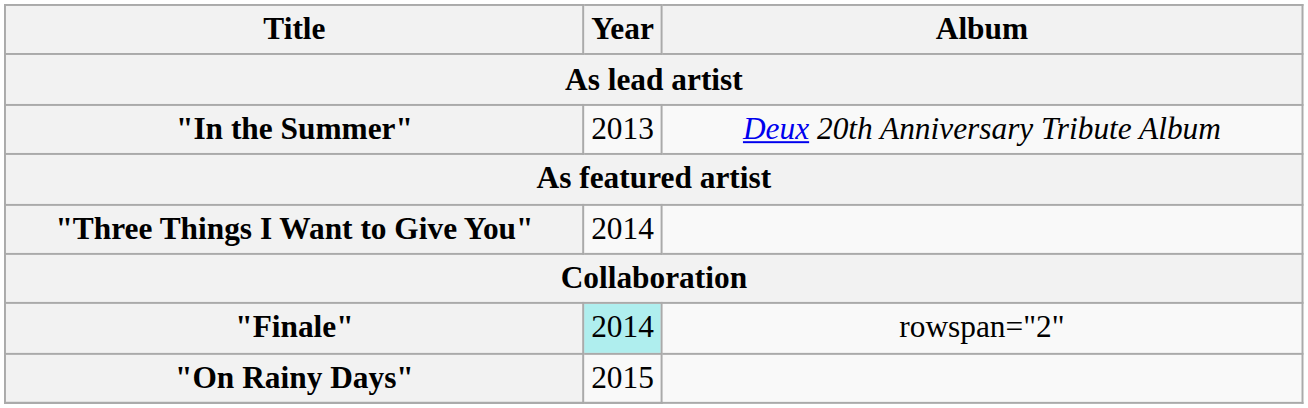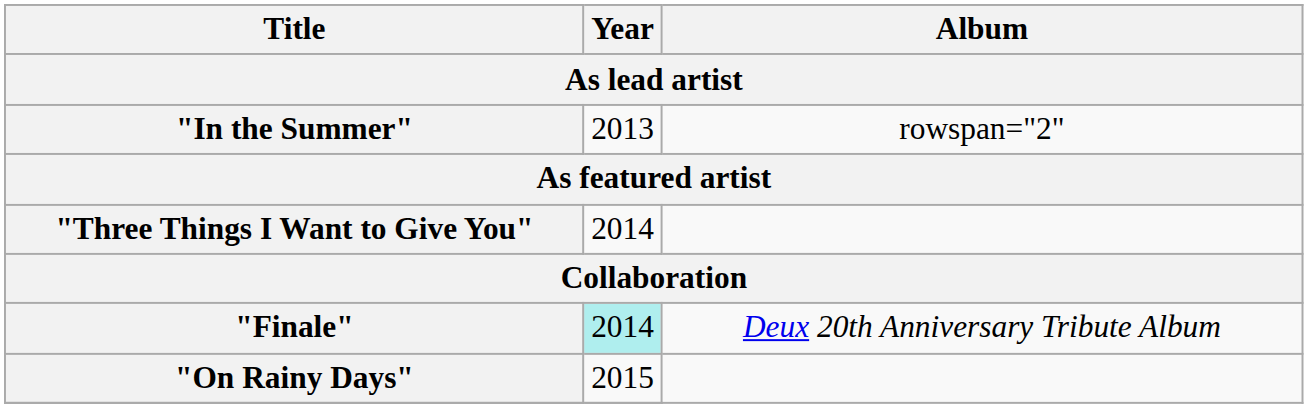"In the Summer" | Album: Deux 20th Anniversary Tribute Album -> rowspan="2"
"Finale" | Album: rowspan="2" -> Deux 20th Anniversary Tribute Album
